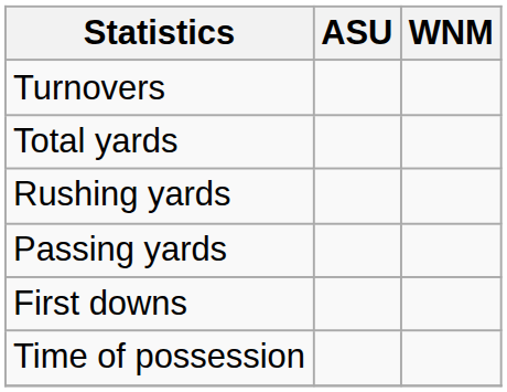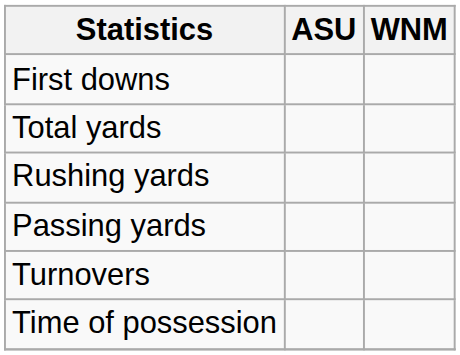rows swapped: First downs <-> Turnovers
